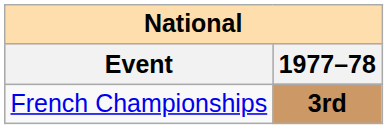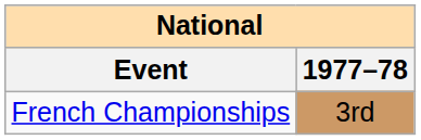French Championships | 1977–78: bold -> normal
